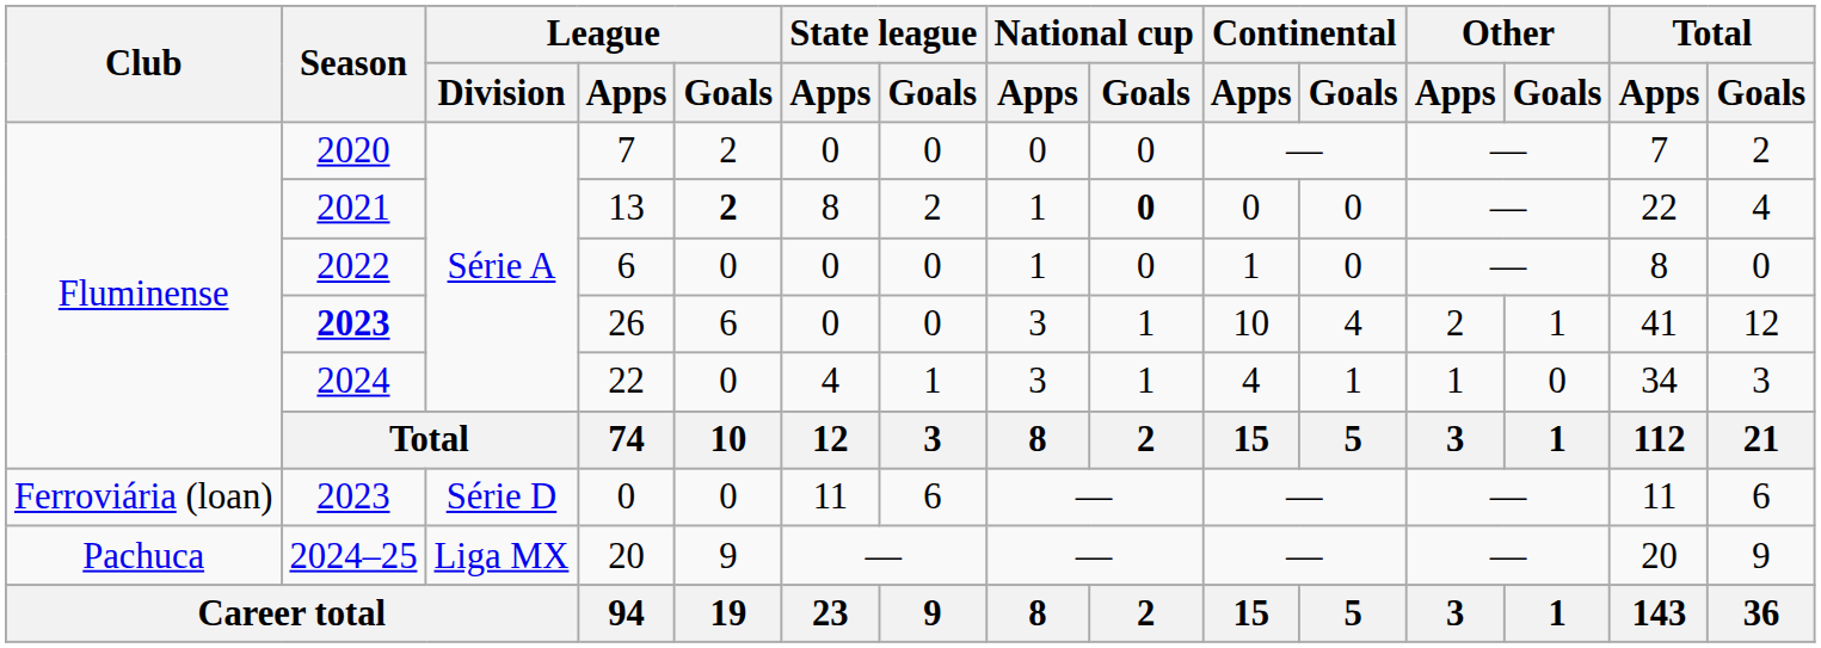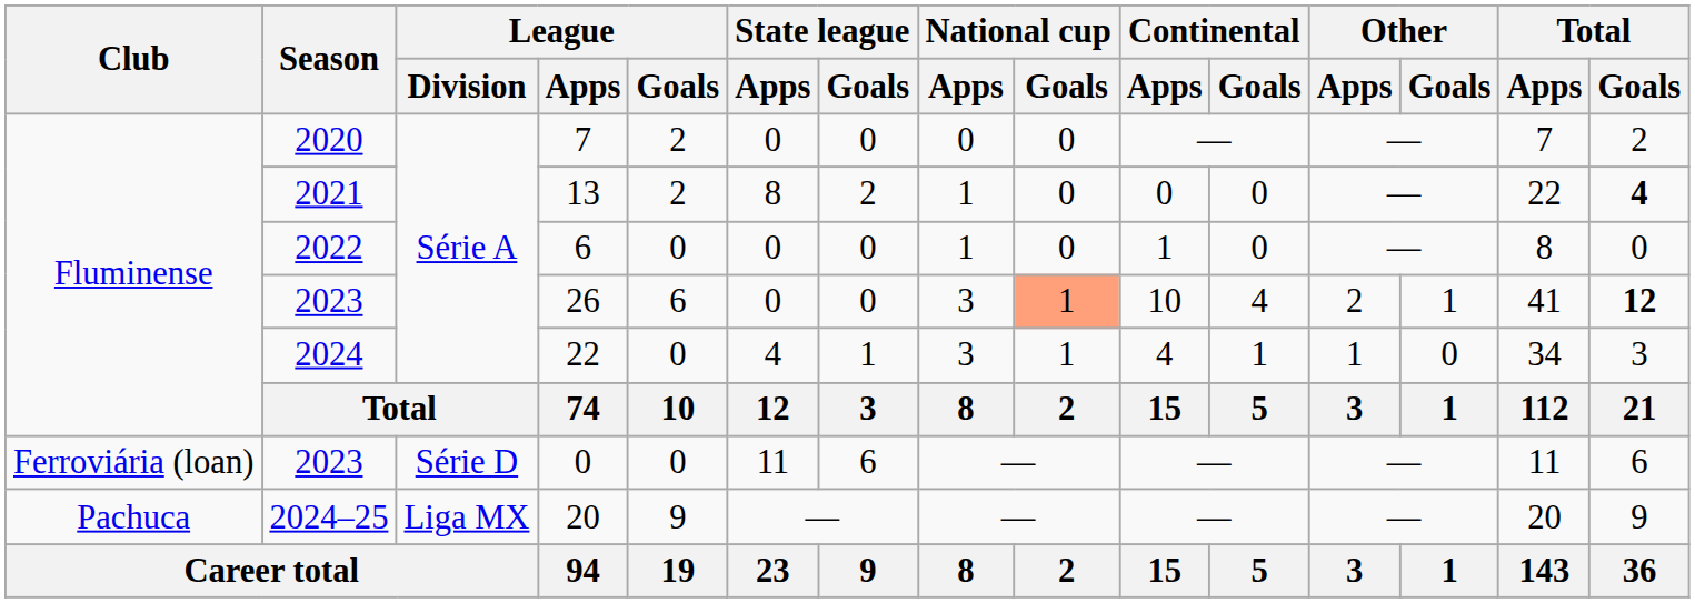13 | League / Goals: bold -> normal
13 | National cup / Goals: bold -> normal
13 | Total / Goals: normal -> bold
26 | Season: bold -> normal
26 | National cup / Goals: no background -> lightsalmon background
26 | Total / Goals: normal -> bold
